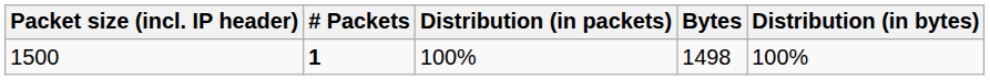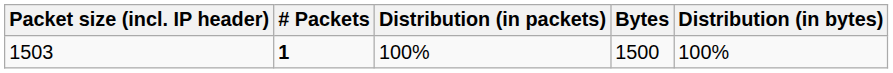row 2 | Packet size (incl. IP header): 1500 -> 1503
row 2 | Bytes: 1498 -> 1500
